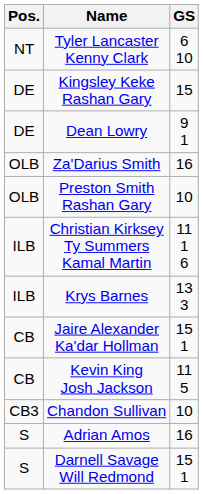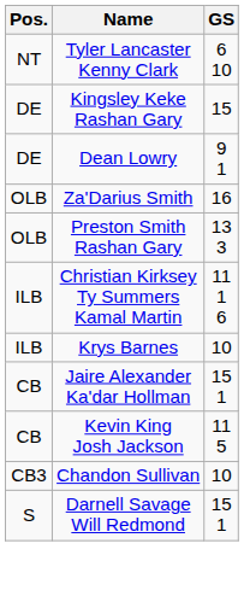Preston Smith Rashan Gary | GS: 10 -> 13 3
Krys Barnes | GS: 13 3 -> 10
- row: S | Adrian Amos | 16
